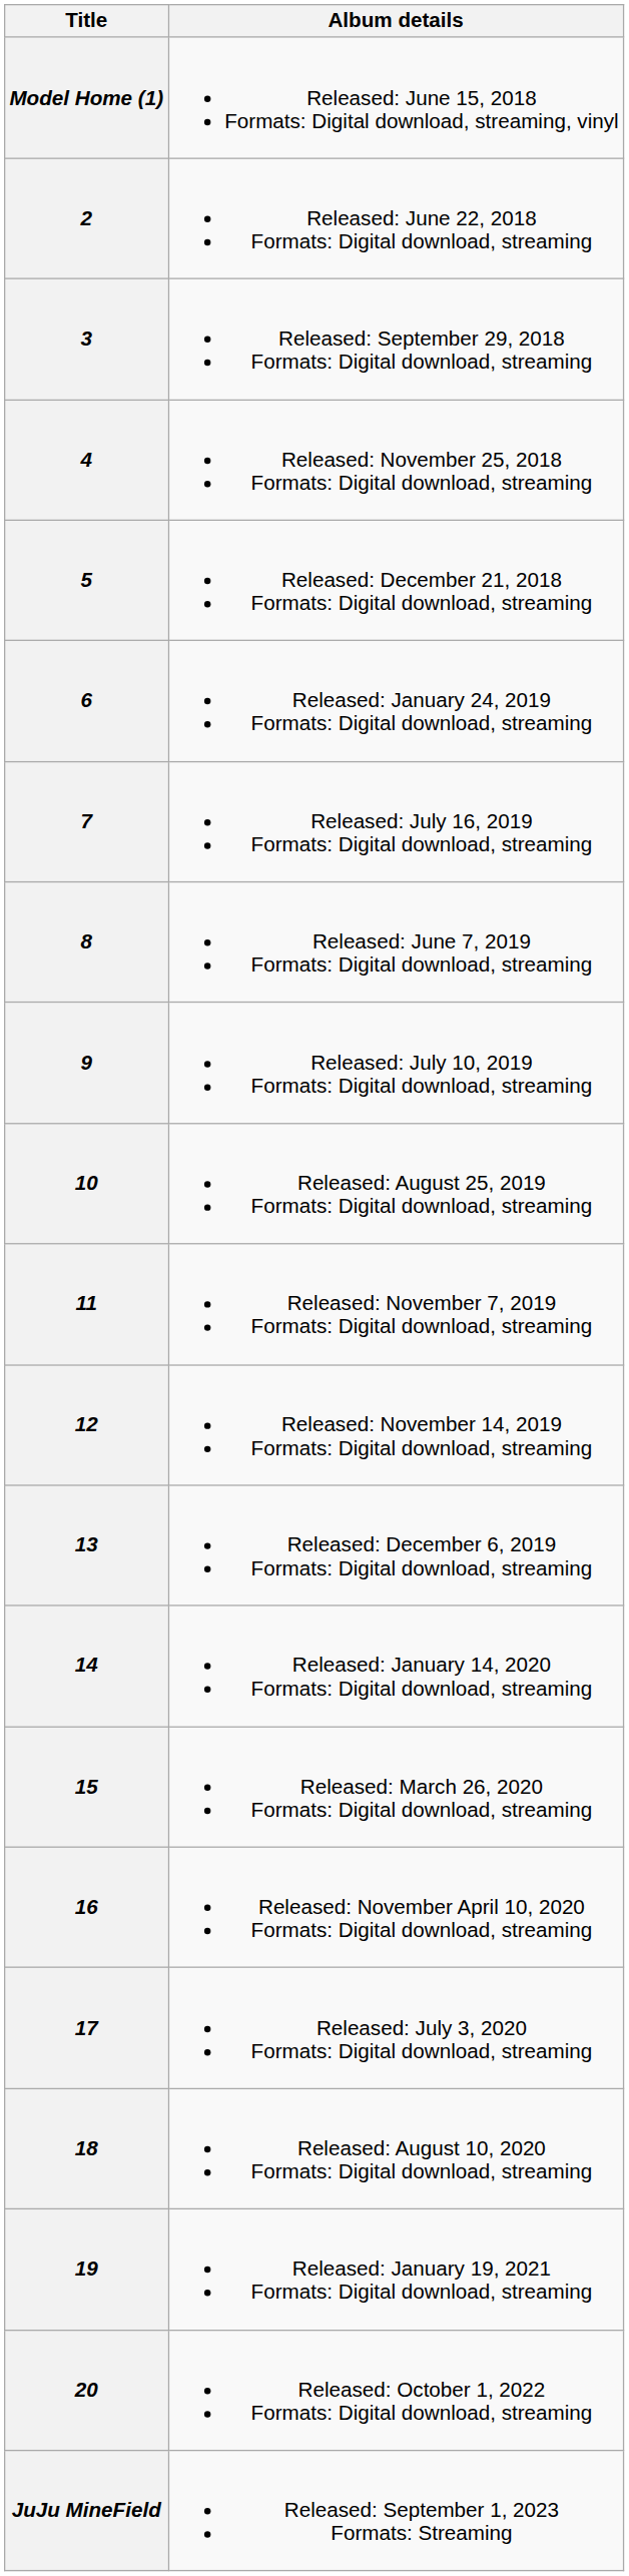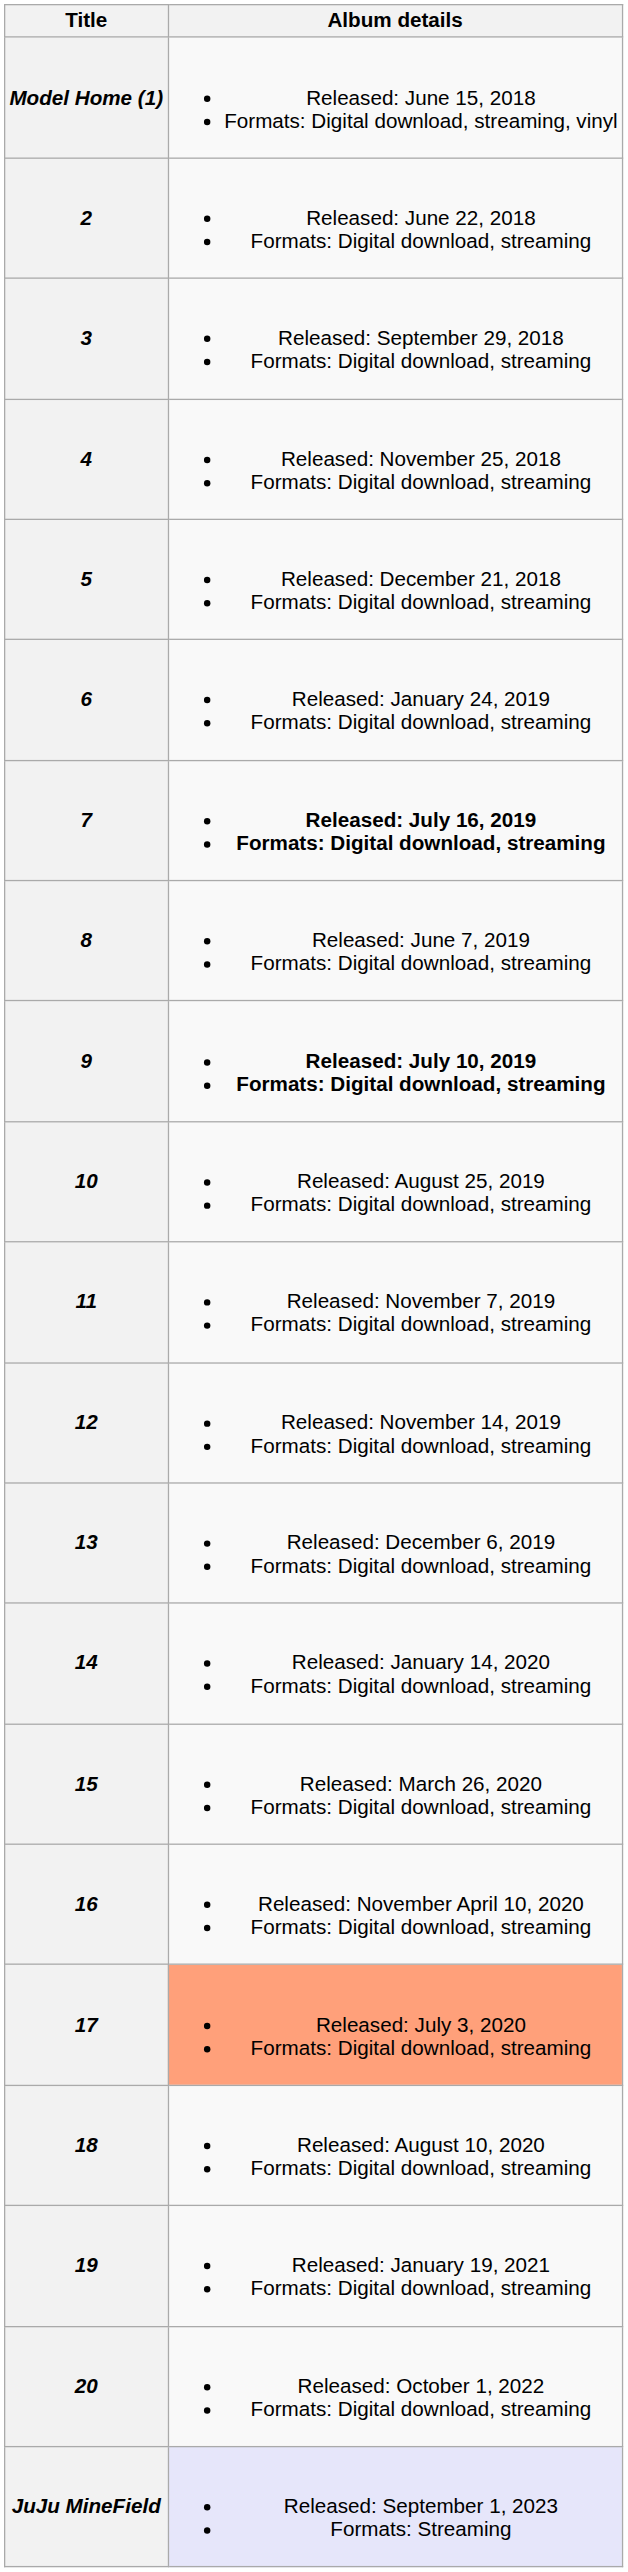7 | Album details: normal -> bold
9 | Album details: normal -> bold
17 | Album details: no background -> lightsalmon background
JuJu MineField | Album details: no background -> lavender background
